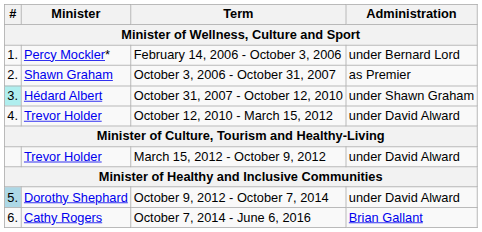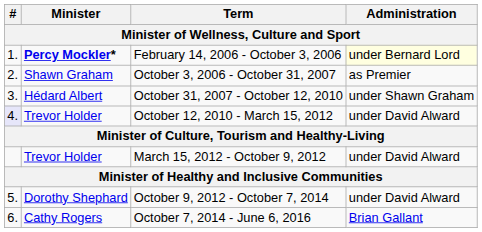February 14, 2006 - October 3, 2006 | Minister: normal -> bold
February 14, 2006 - October 3, 2006 | Administration: no background -> lightyellow background
October 31, 2007 - October 12, 2010 | #: paleturquoise background -> no background
October 12, 2010 - March 15, 2012 | #: no background -> lavender background
October 9, 2012 - October 7, 2014 | #: lightblue background -> no background
